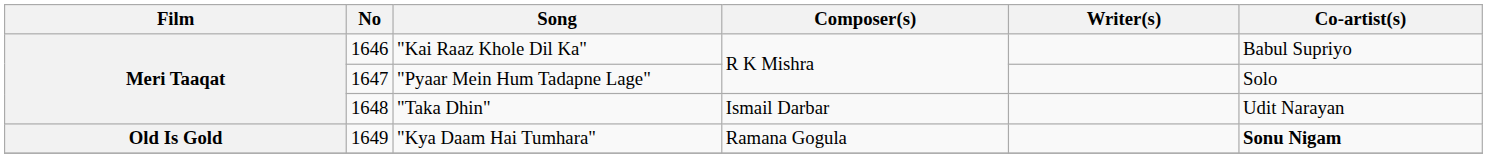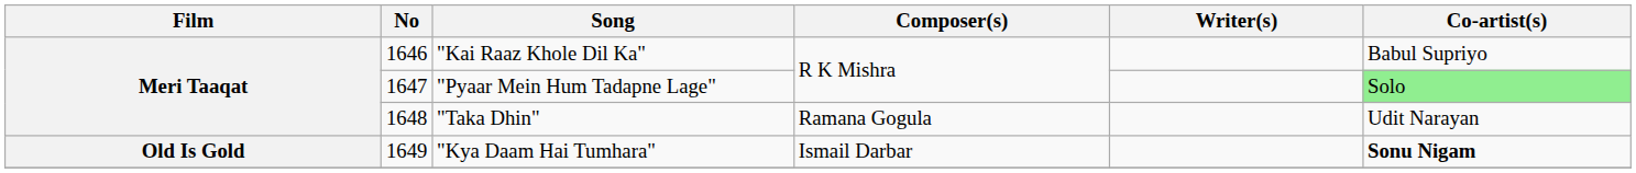"Pyaar Mein Hum Tadapne Lage" | Co-artist(s): no background -> lightgreen background
"Taka Dhin" | Composer(s): Ismail Darbar -> Ramana Gogula
"Kya Daam Hai Tumhara" | Composer(s): Ramana Gogula -> Ismail Darbar
